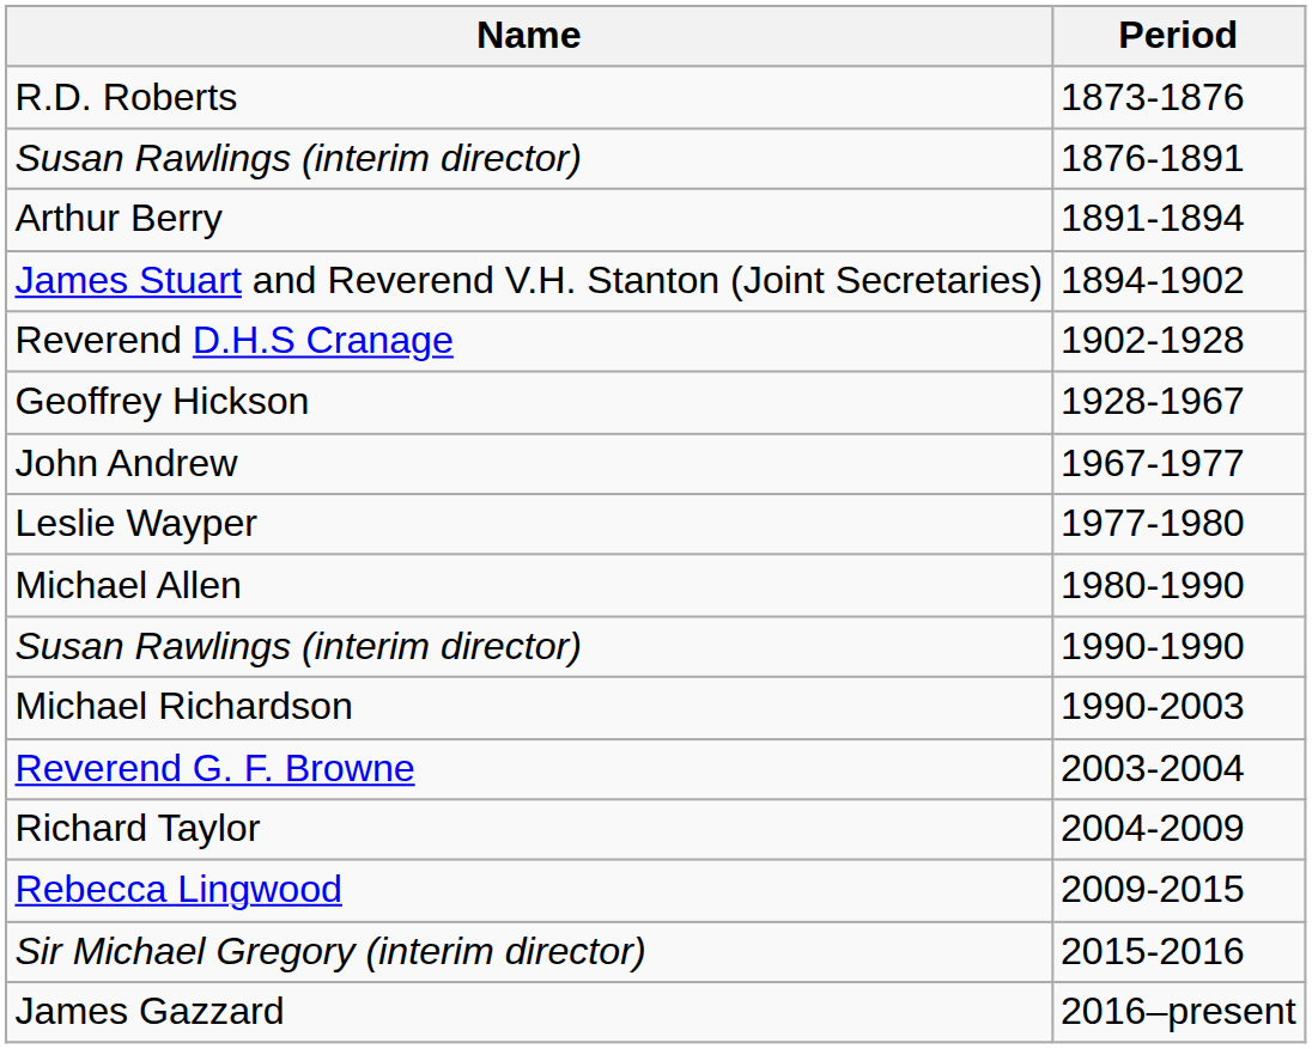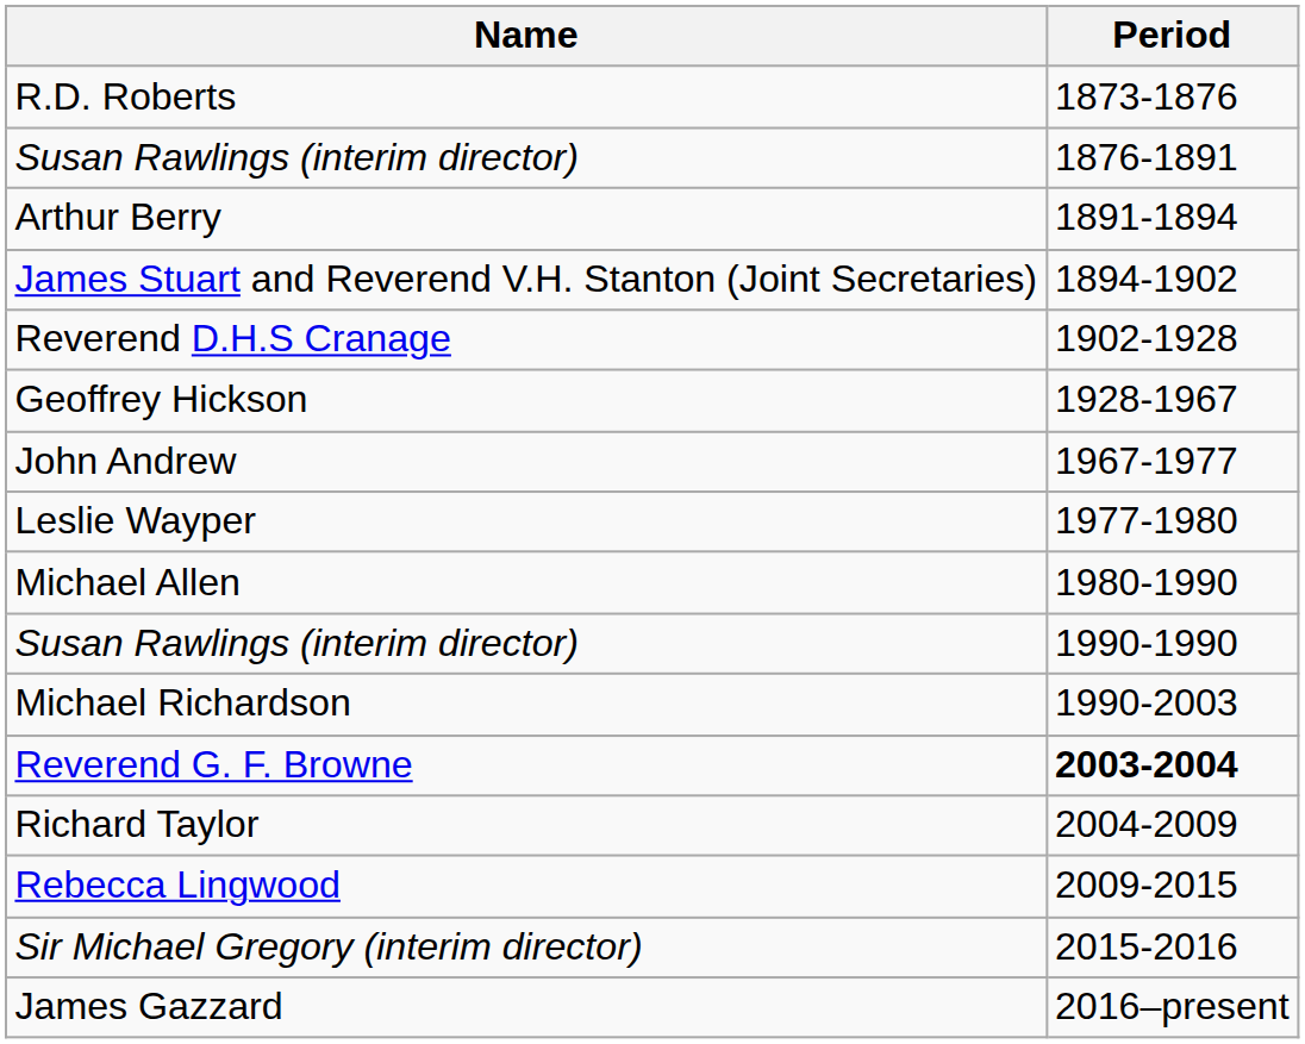row 13 | Period: normal -> bold
